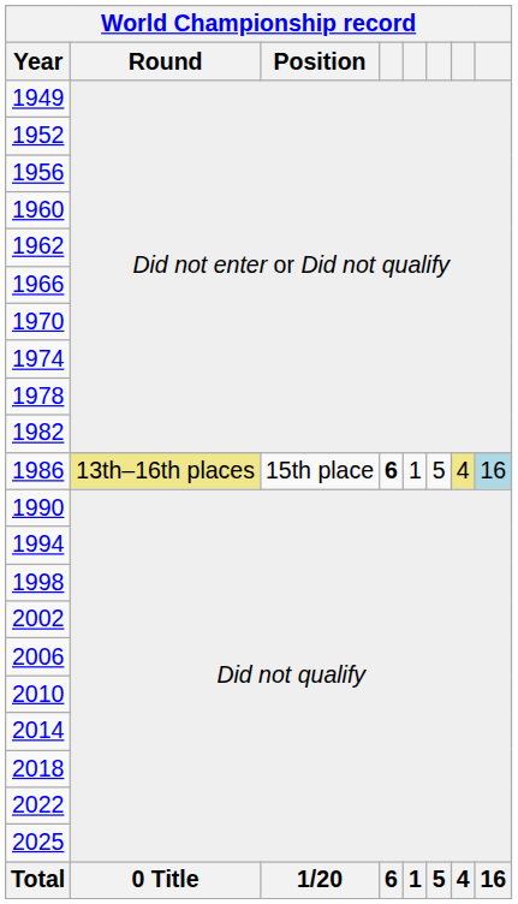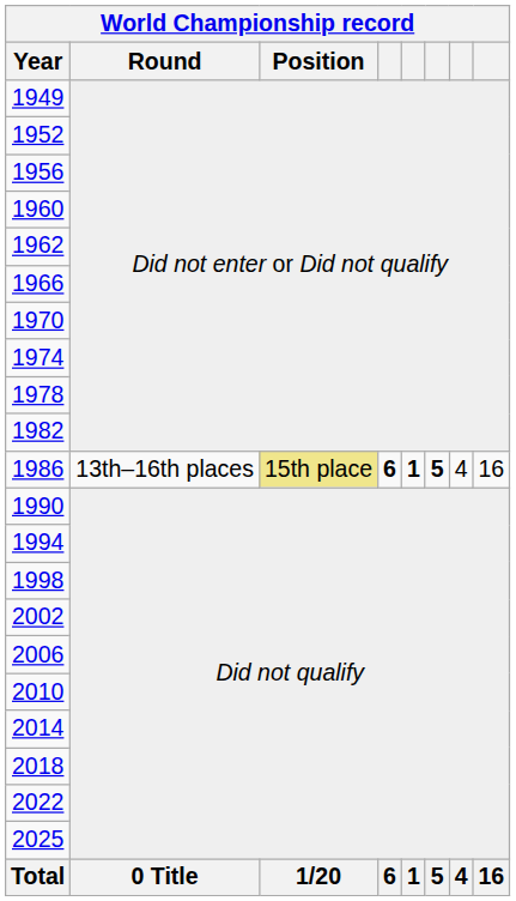1986 | Round: khaki background -> no background
1986 | Position: no background -> khaki background
1986 | column 5: normal -> bold
1986 | column 6: normal -> bold
1986 | column 7: khaki background -> no background
1986 | column 8: lightblue background -> no background
